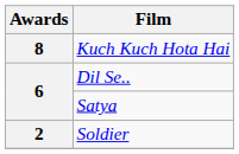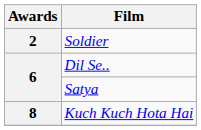rows swapped: Kuch Kuch Hota Hai <-> Soldier
